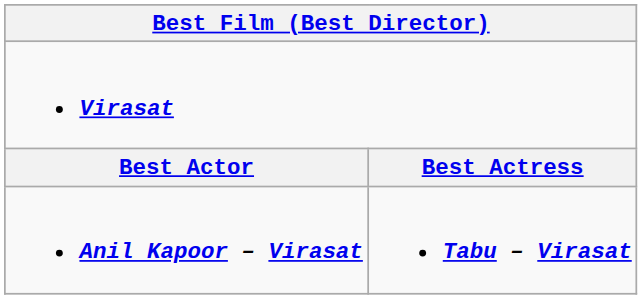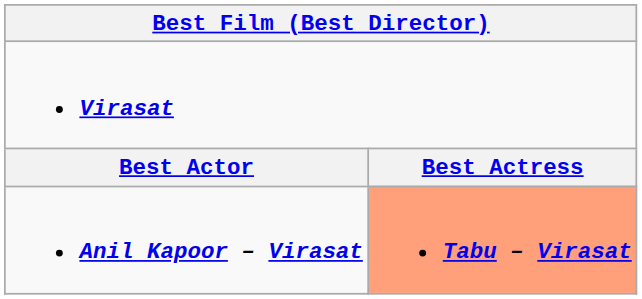Anil Kapoor – Virasat | column 2: no background -> lightsalmon background
